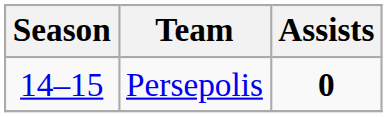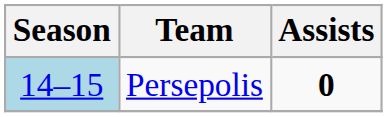Persepolis | Season: no background -> lightblue background
